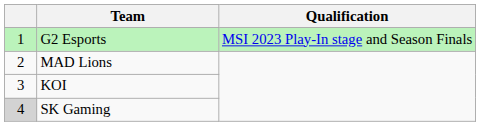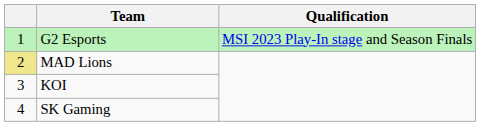MAD Lions | column 1: no background -> khaki background
SK Gaming | column 1: lightgrey background -> no background
